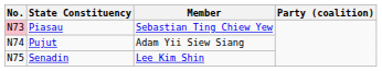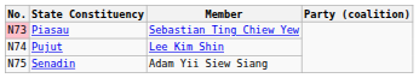Pujut | Member: Adam Yii Siew Siang -> Lee Kim Shin
Senadin | Member: Lee Kim Shin -> Adam Yii Siew Siang
